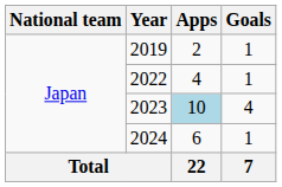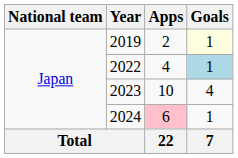2019 | Goals: no background -> lightyellow background
2022 | Goals: no background -> lightblue background
2023 | Apps: lightblue background -> no background
2024 | Apps: no background -> pink background
